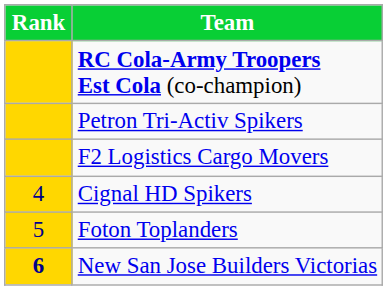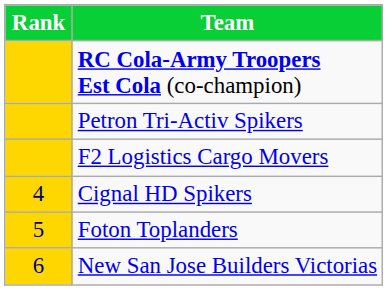New San Jose Builders Victorias | Rank: bold -> normal
